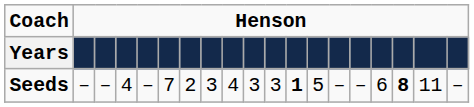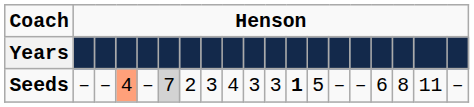Seeds | column 4: no background -> lightsalmon background
Seeds | column 6: no background -> lightgrey background
Seeds | column 17: bold -> normal
